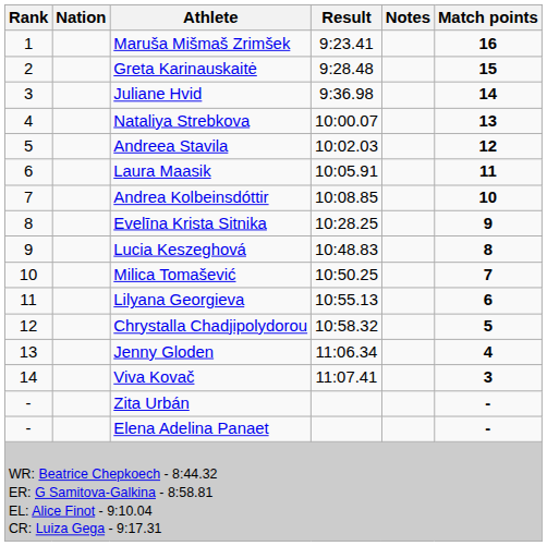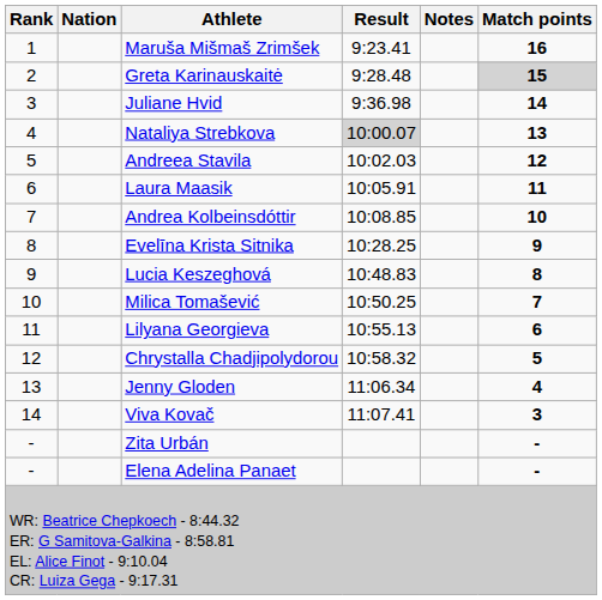Greta Karinauskaitė | Match points: no background -> lightgrey background
Nataliya Strebkova | Result: no background -> lightgrey background
